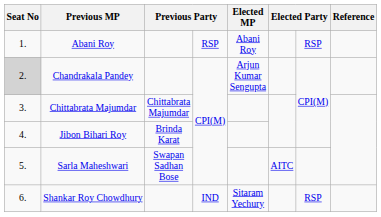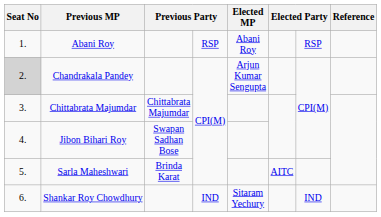Jibon Bihari Roy | column 3: Brinda Karat -> Swapan Sadhan Bose
Sarla Maheshwari | column 3: Swapan Sadhan Bose -> Brinda Karat
Shankar Roy Chowdhury | column 7: RSP -> IND
